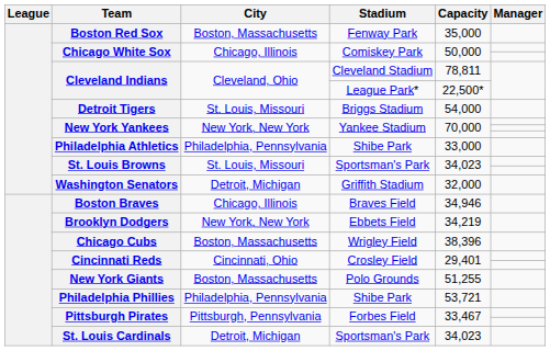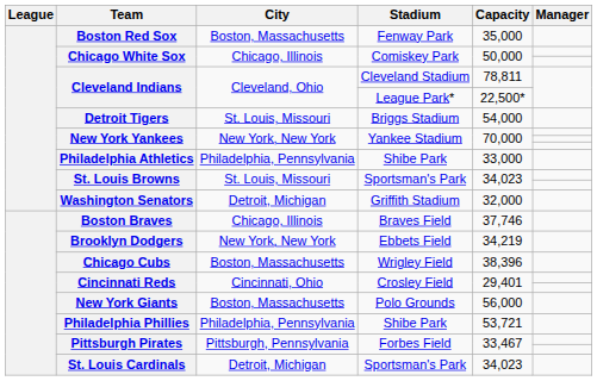Boston Braves | Capacity: 34,946 -> 37,746
New York Giants | Capacity: 51,255 -> 56,000
